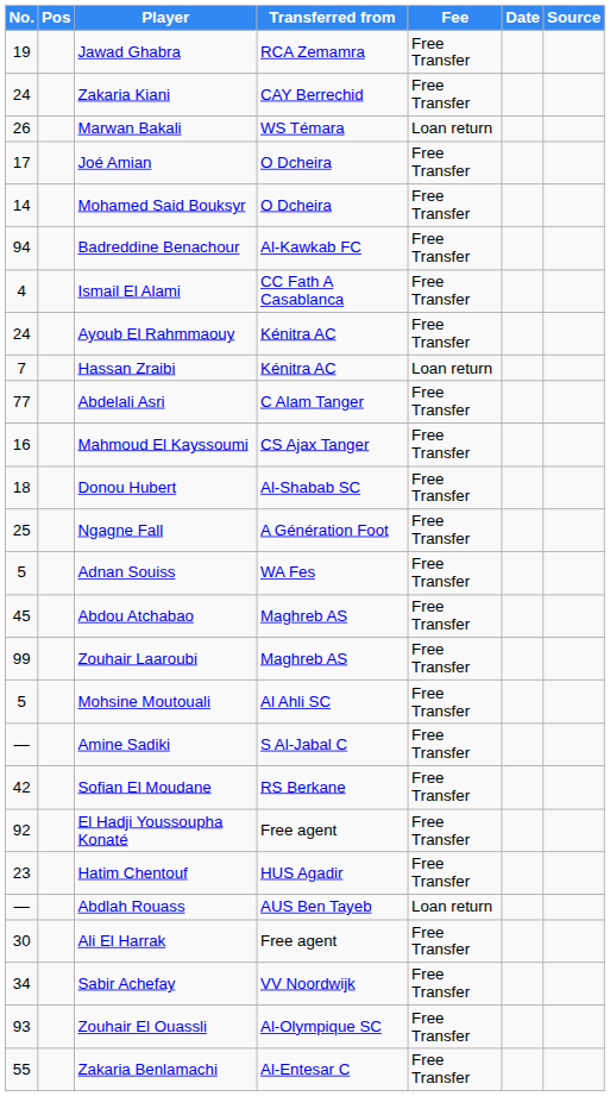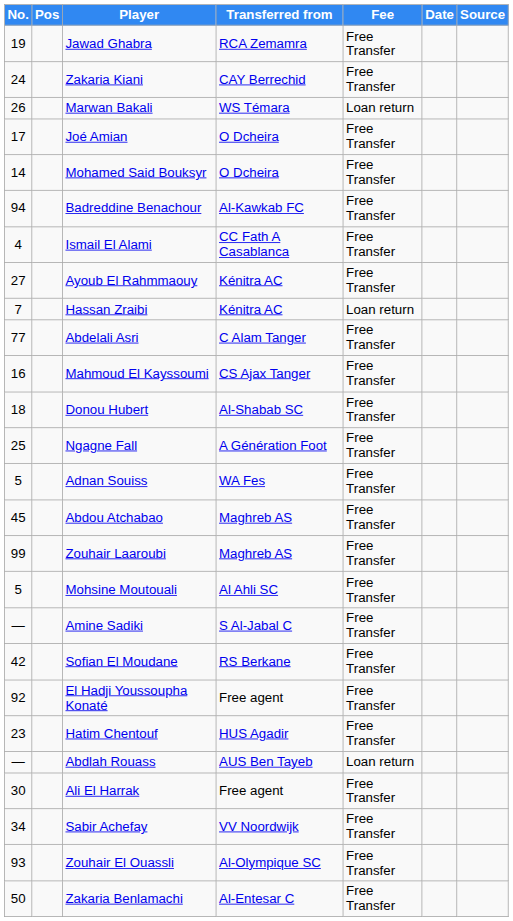Ayoub El Rahmmaouy | No.: 24 -> 27
Zakaria Benlamachi | No.: 55 -> 50
